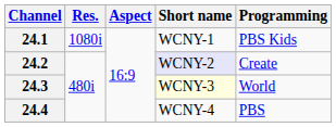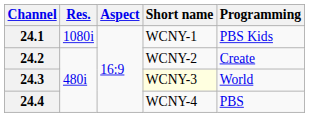24.2 | Short name: lavender background -> no background
